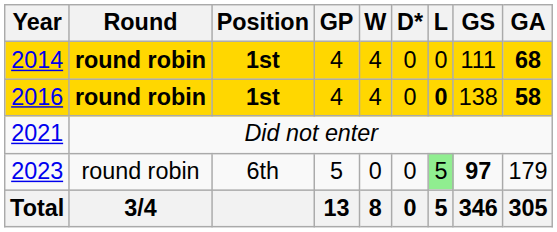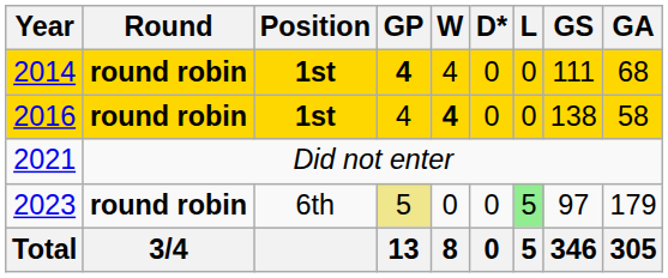2014 | GP: normal -> bold
2014 | GA: bold -> normal
2016 | W: normal -> bold
2016 | L: bold -> normal
2016 | GA: bold -> normal
2023 | Round: normal -> bold
2023 | GP: no background -> khaki background
2023 | GS: bold -> normal
